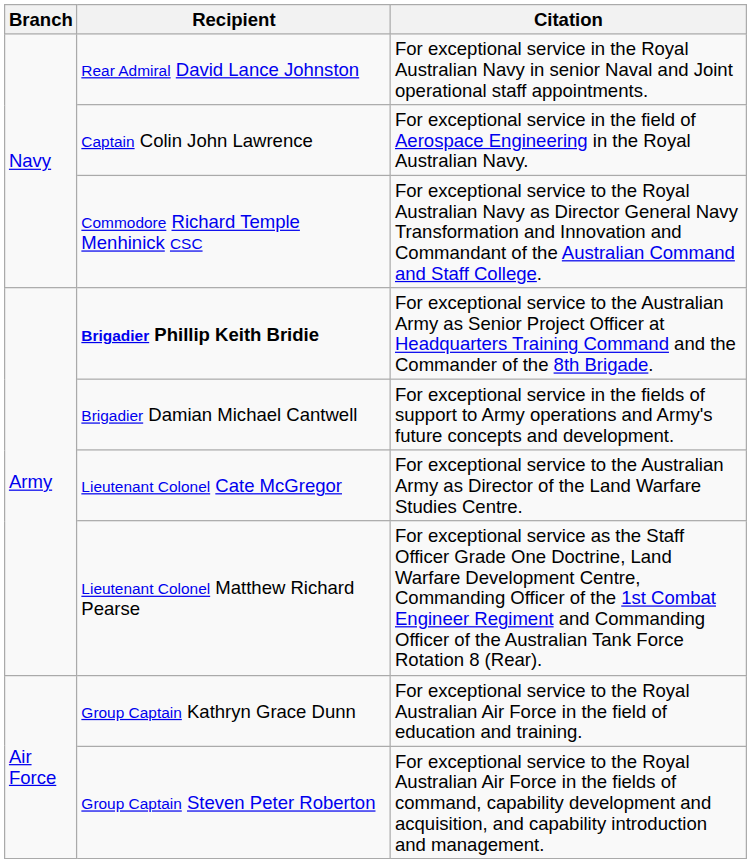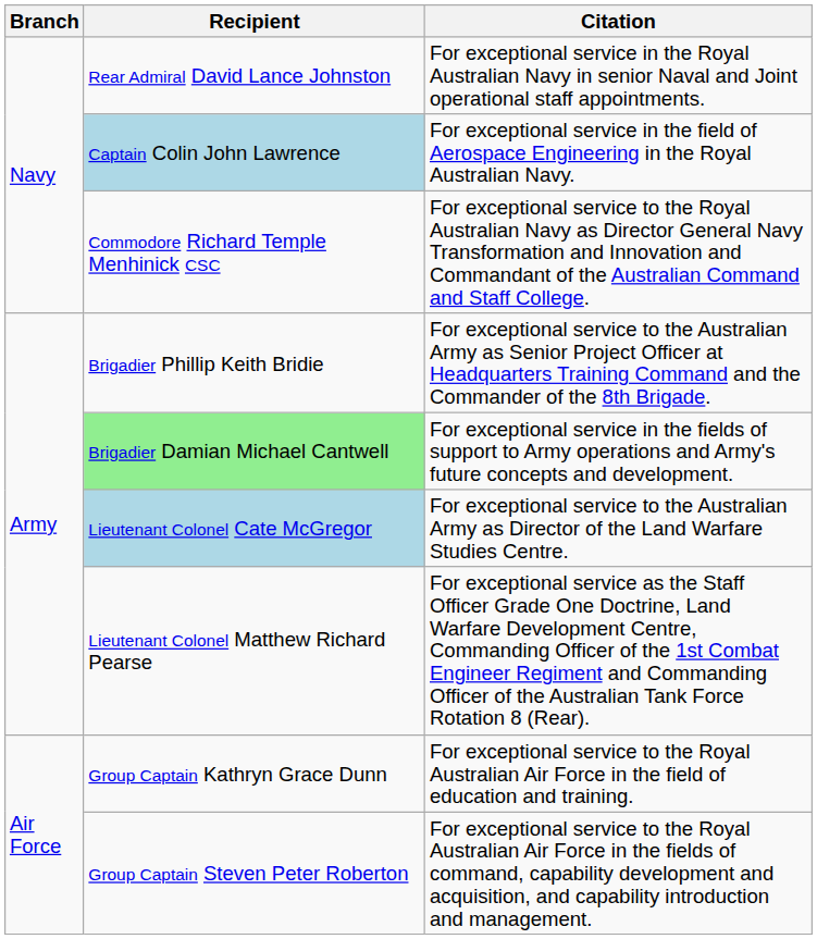Captain Colin John Lawrence | Recipient: no background -> lightblue background
Brigadier Phillip Keith Bridie | Recipient: bold -> normal
Brigadier Damian Michael Cantwell | Recipient: no background -> lightgreen background
Lieutenant Colonel Cate McGregor | Recipient: no background -> lightblue background
